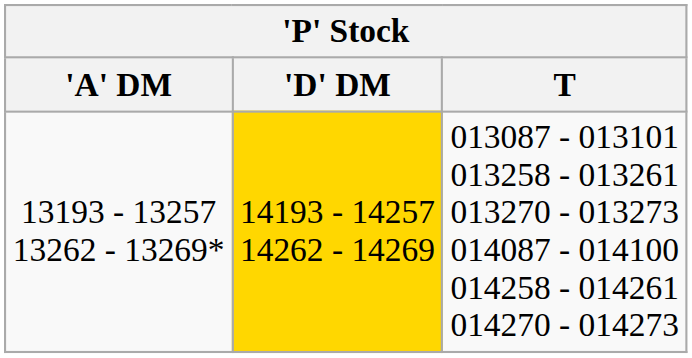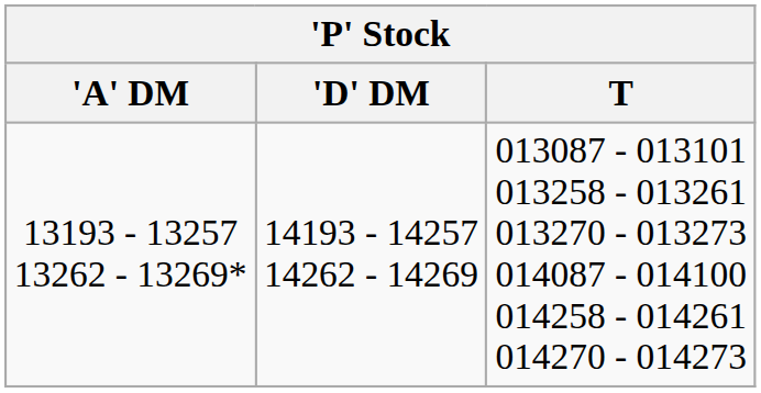13193 - 13257 13262 - 13269* | 'D' DM: gold background -> no background
